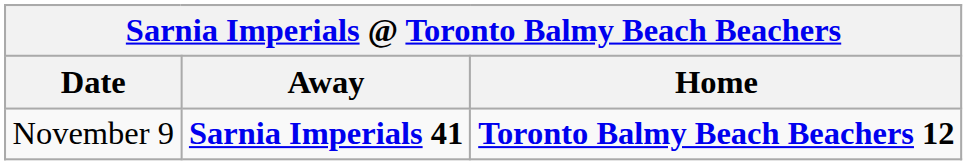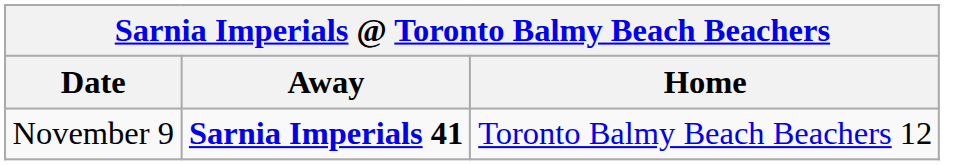November 9 | Home: bold -> normal
